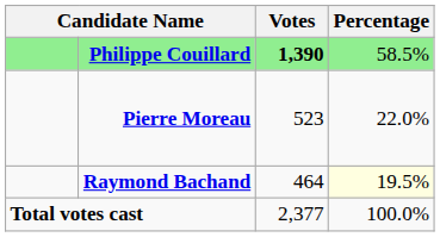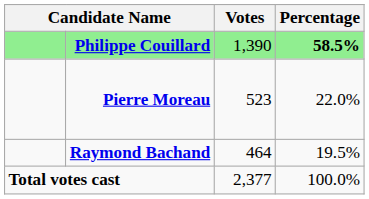Philippe Couillard | Votes: bold -> normal
Philippe Couillard | Percentage: normal -> bold
Raymond Bachand | Percentage: lightyellow background -> no background
